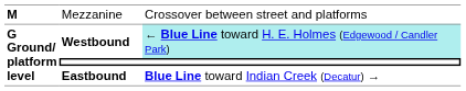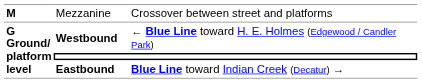Westbound | column 3: paleturquoise background -> no background
